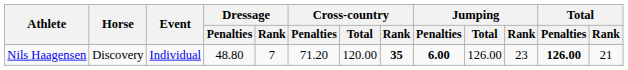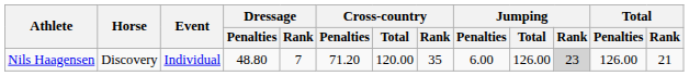Nils Haagensen | Cross-country / Rank: bold -> normal
Nils Haagensen | Jumping / Penalties: bold -> normal
Nils Haagensen | Jumping / Rank: no background -> lightgrey background
Nils Haagensen | Total / Penalties: bold -> normal
